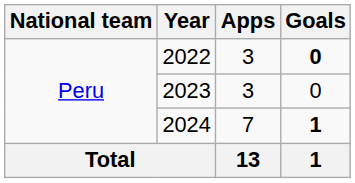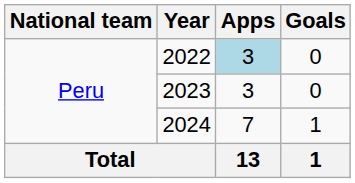2022 | Apps: no background -> lightblue background
2022 | Goals: bold -> normal
2024 | Goals: bold -> normal
